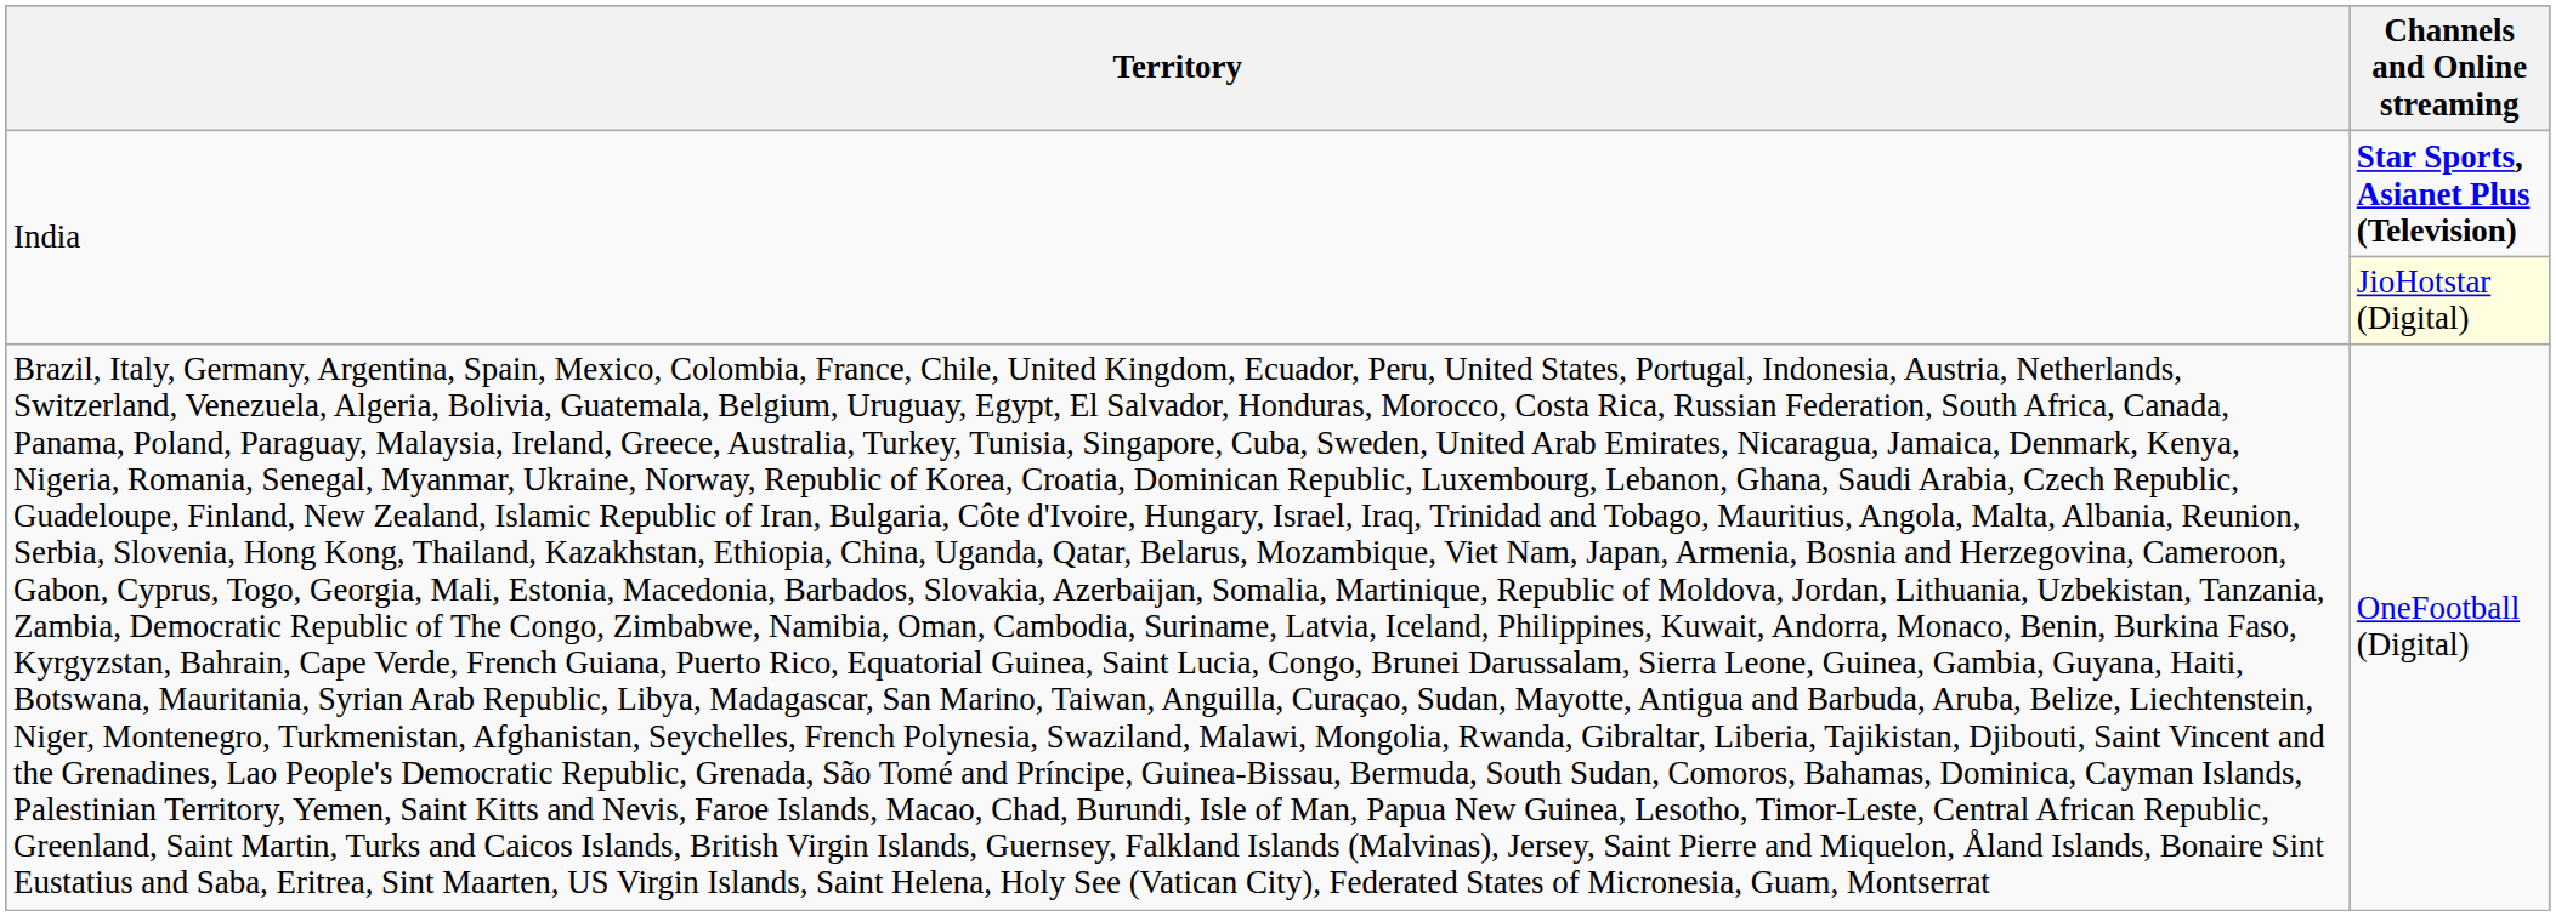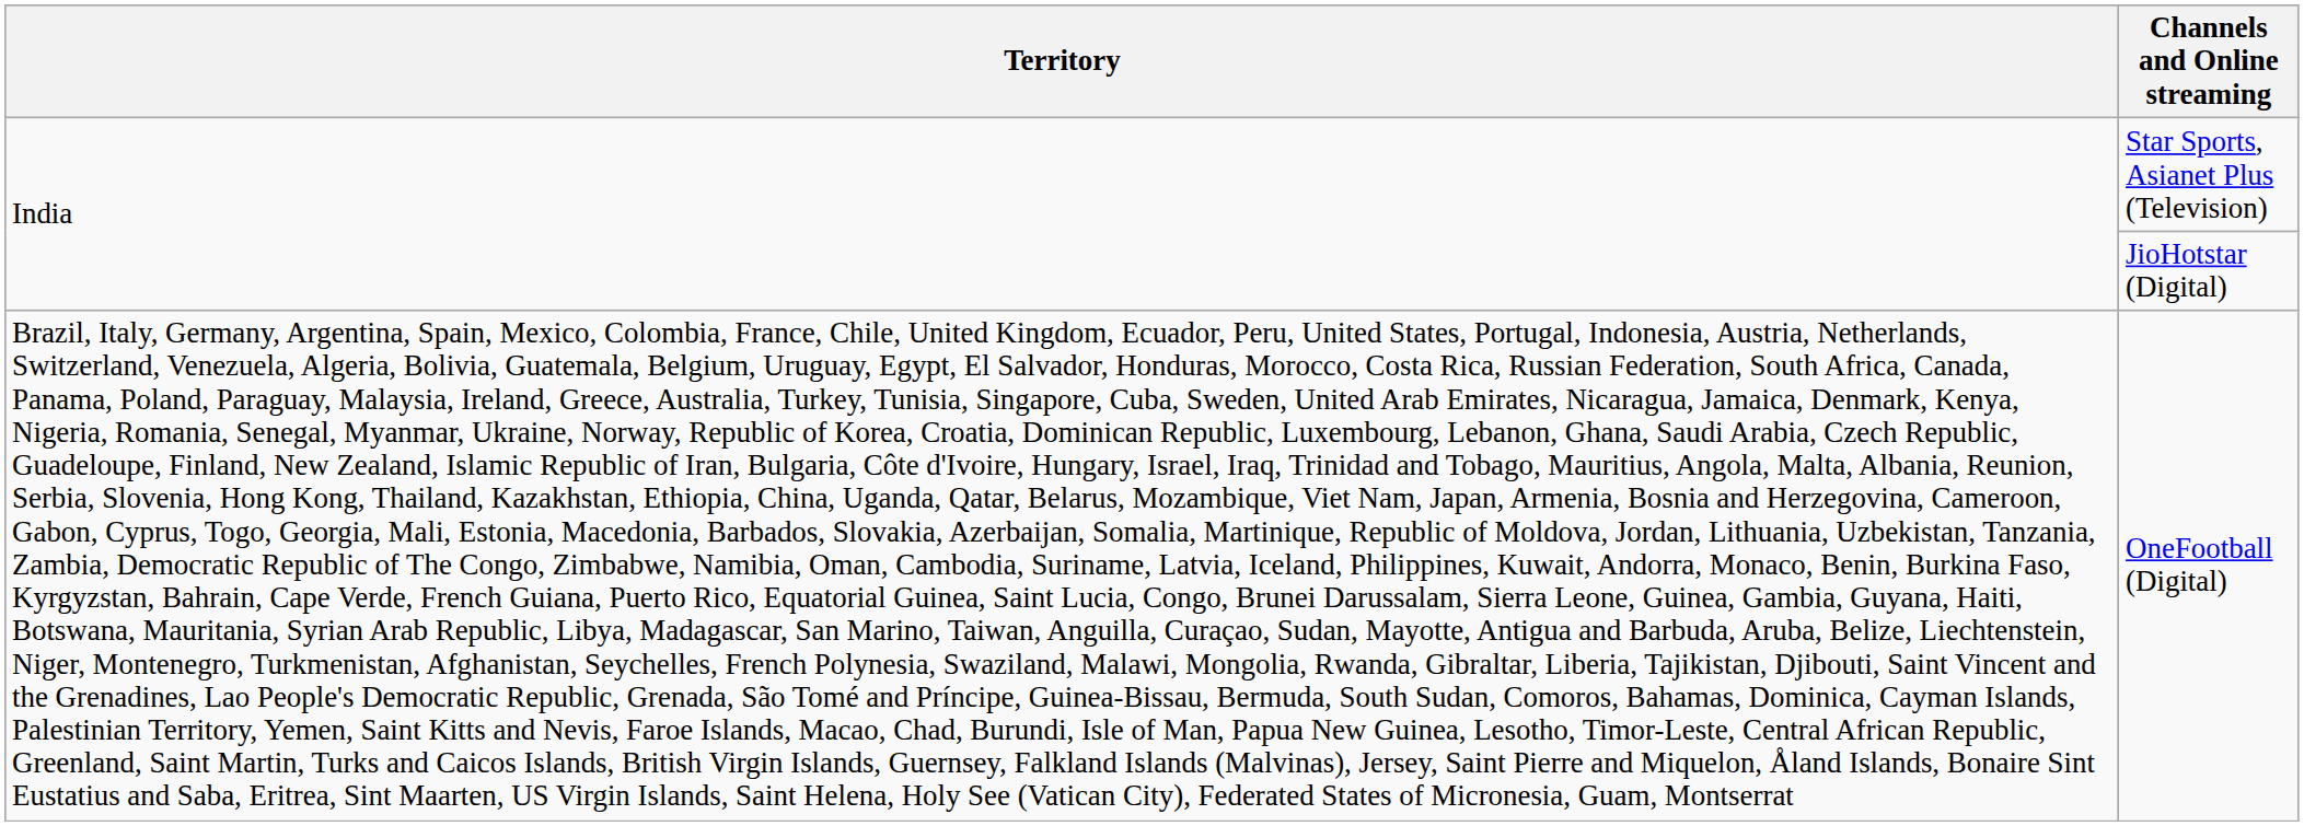Star Sports, Asianet Plus (Television) | Channels and Online streaming: bold -> normal
JioHotstar (Digital) | Channels and Online streaming: lightyellow background -> no background
